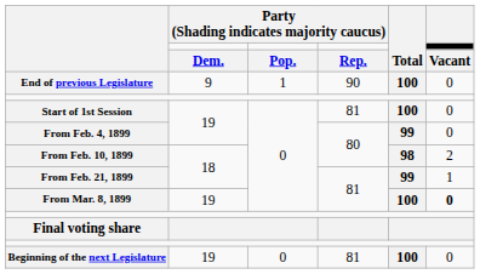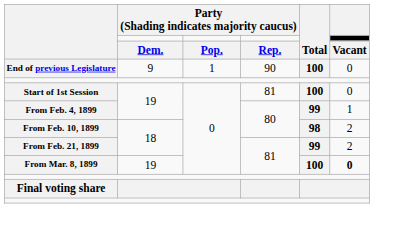From Feb. 4, 1899 | column 6: 0 -> 1
From Feb. 21, 1899 | column 6: 1 -> 2
- row: Beginning of the next Legislature | 19 | 0 | 81 | 100 | 0
